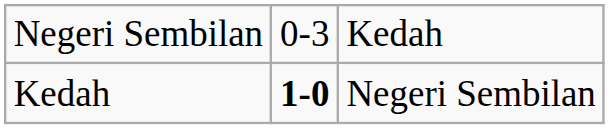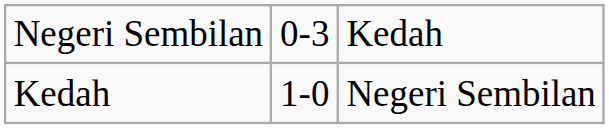row 2 | column 2: bold -> normal
